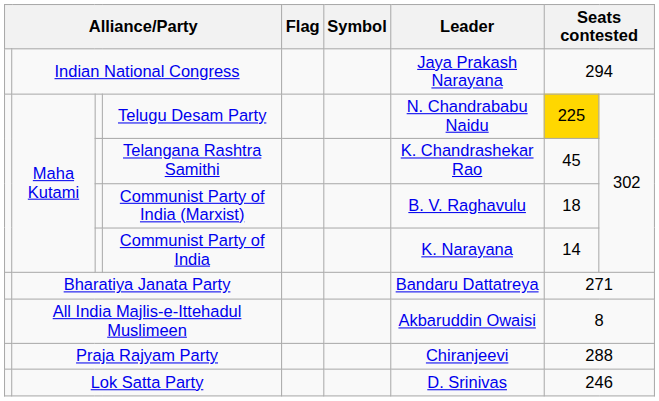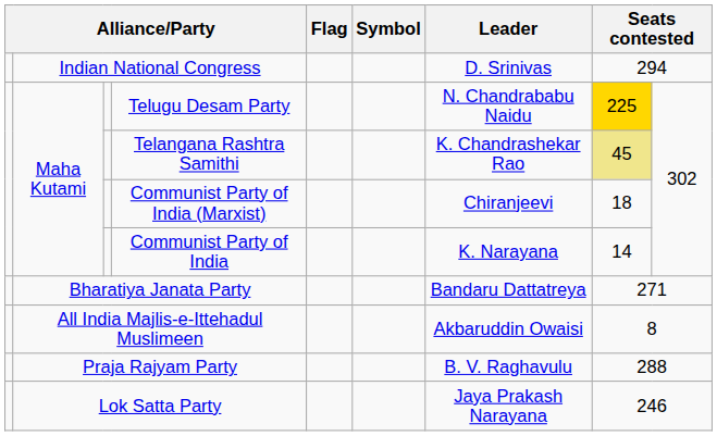Indian National Congress | Leader: Jaya Prakash Narayana -> D. Srinivas
Telangana Rashtra Samithi | column 8: no background -> khaki background
Communist Party of India (Marxist) | Leader: B. V. Raghavulu -> Chiranjeevi
Praja Rajyam Party | Leader: Chiranjeevi -> B. V. Raghavulu
Lok Satta Party | Leader: D. Srinivas -> Jaya Prakash Narayana
